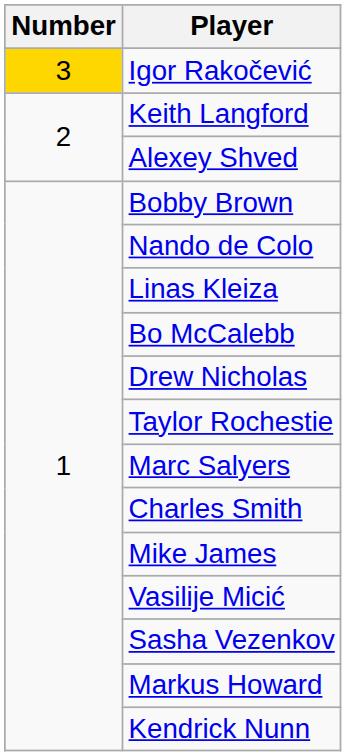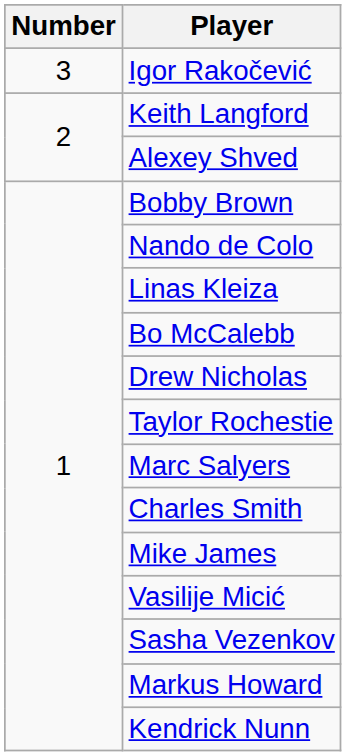Igor Rakočević | Number: gold background -> no background
